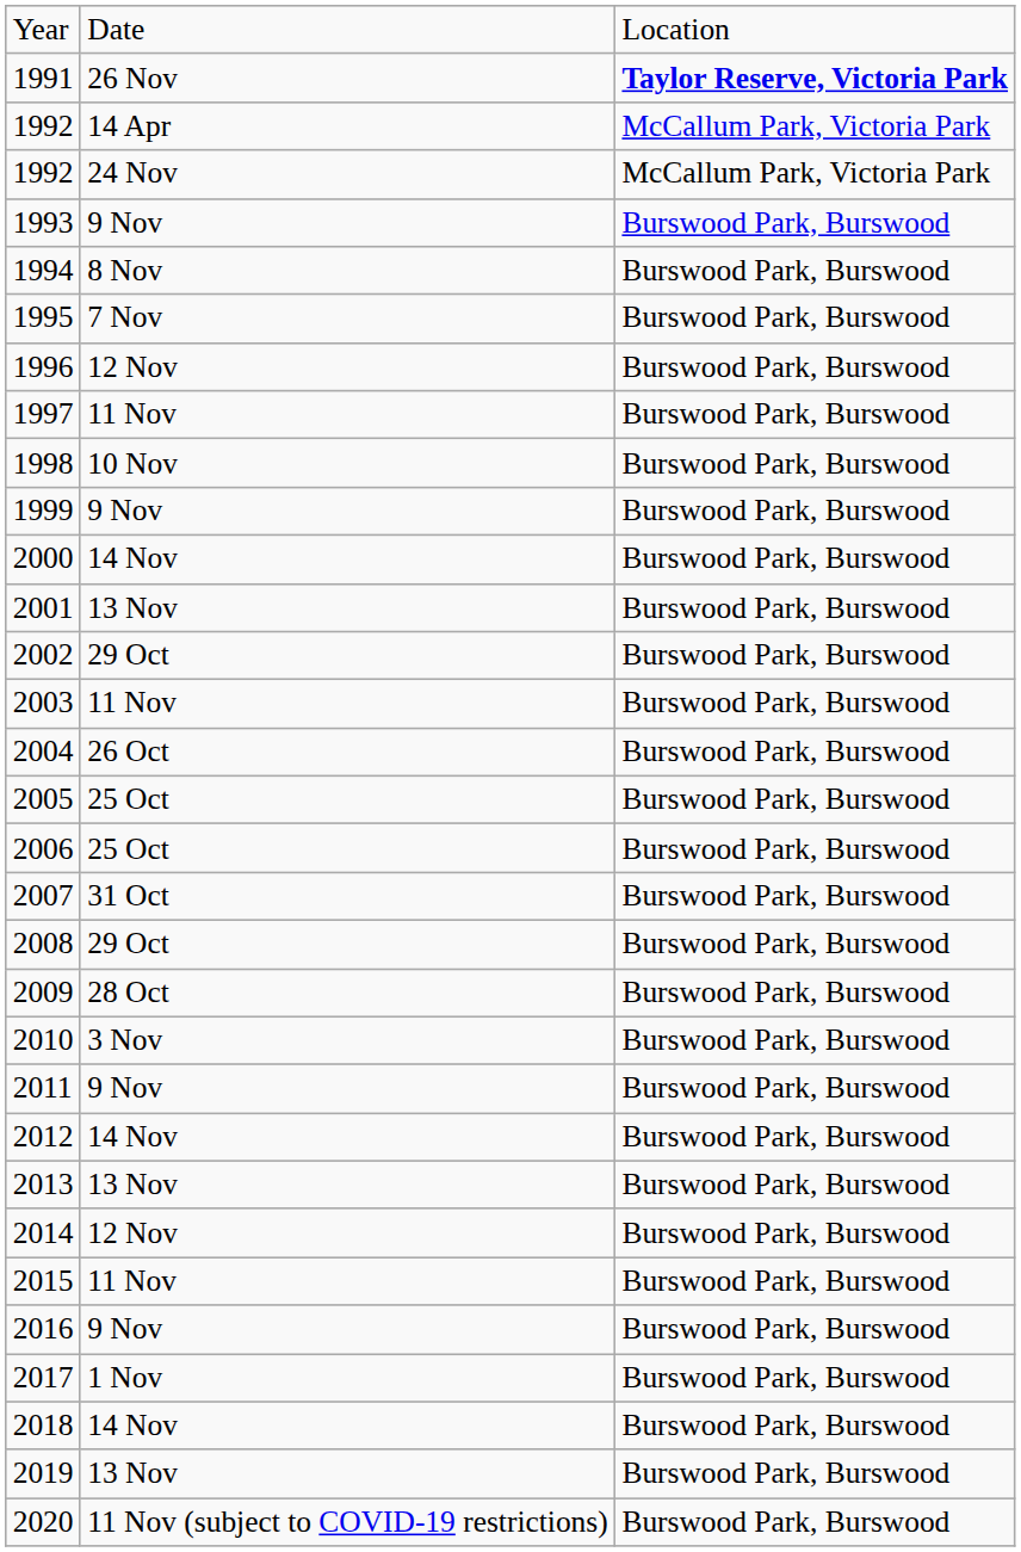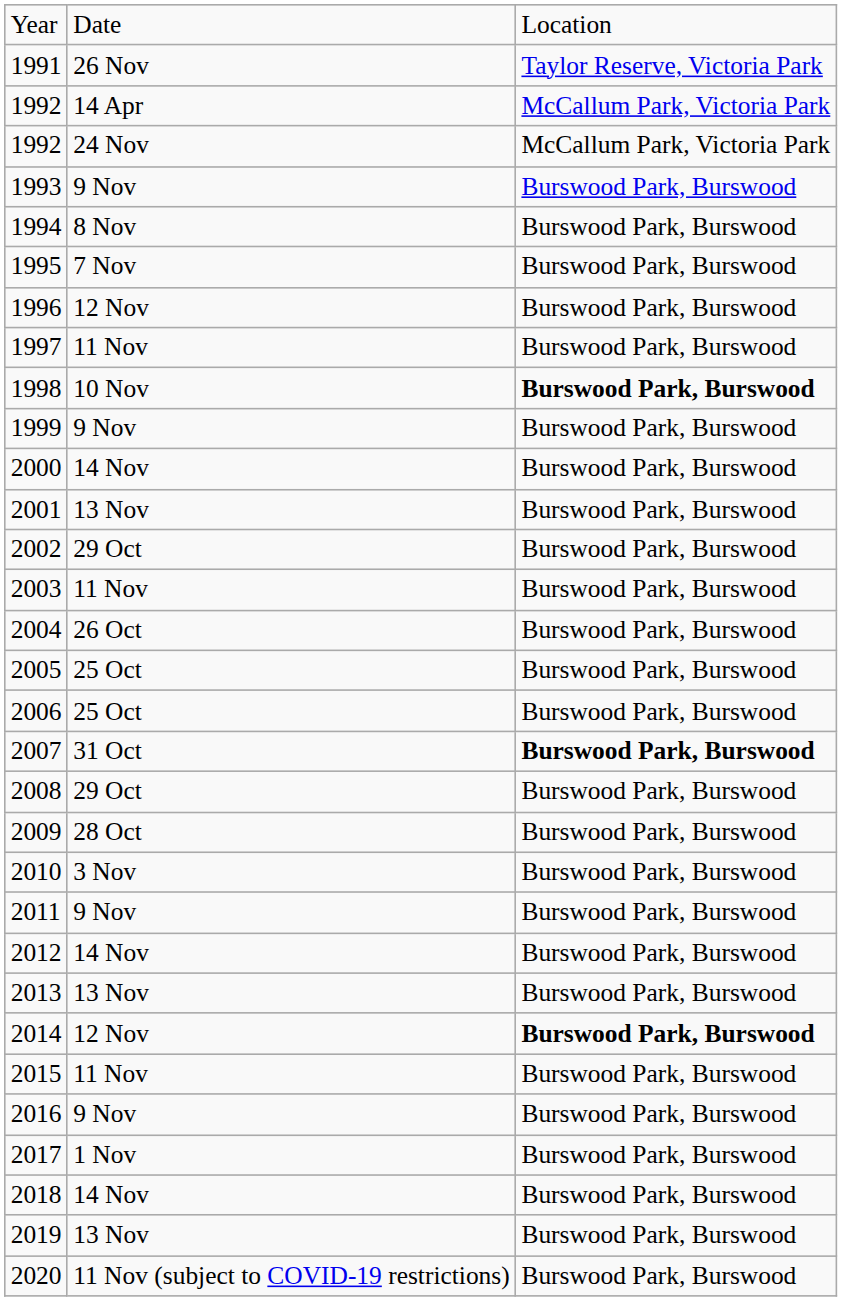1991 | column 3: bold -> normal
1998 | column 3: normal -> bold
2007 | column 3: normal -> bold
2014 | column 3: normal -> bold
